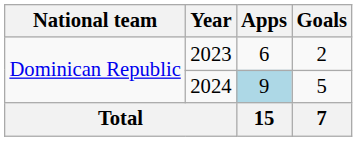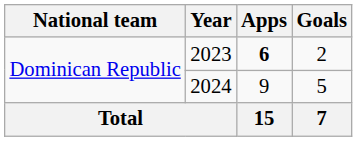2023 | Apps: normal -> bold
2024 | Apps: lightblue background -> no background
